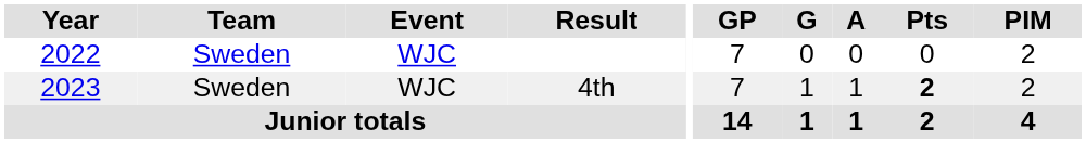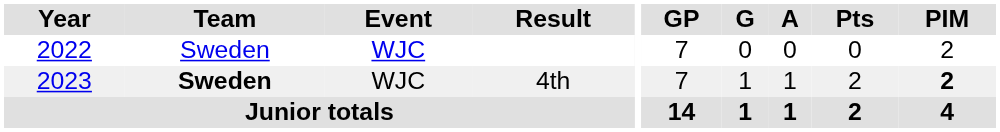4th | Team: normal -> bold
4th | Pts: bold -> normal
4th | PIM: normal -> bold
